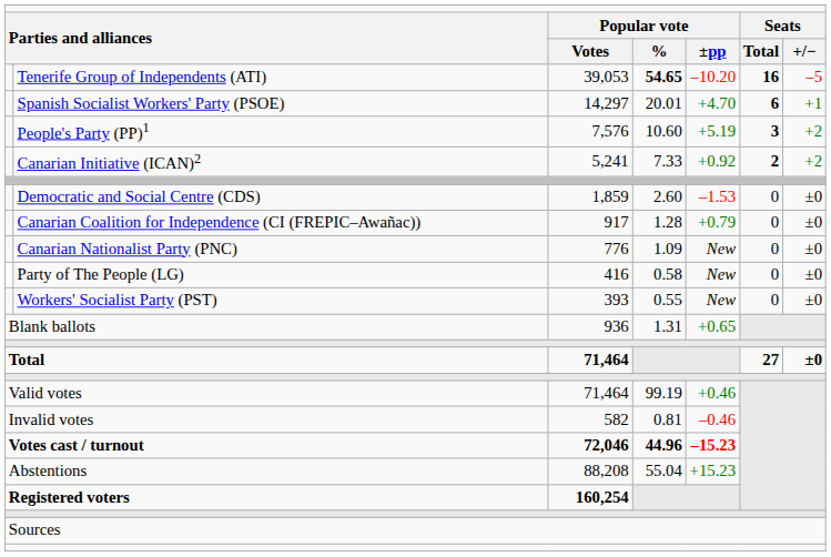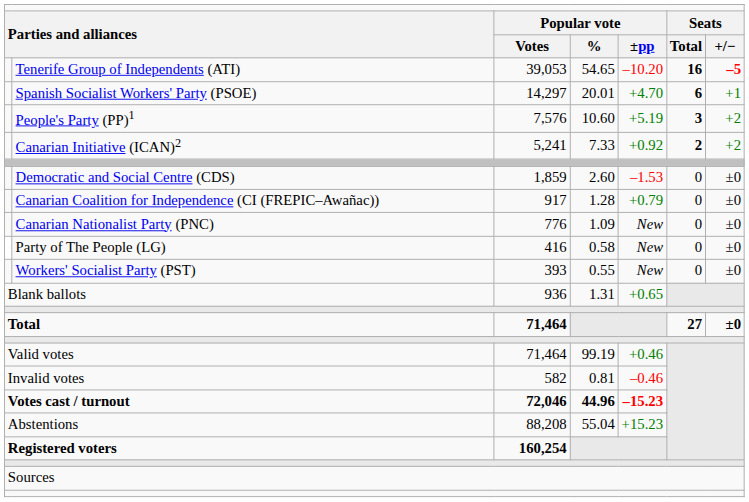Tenerife Group of Independents (ATI) | column 4: bold -> normal
Tenerife Group of Independents (ATI) | column 7: normal -> bold
